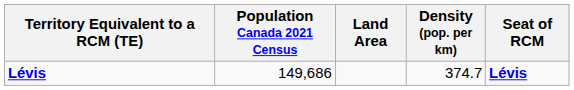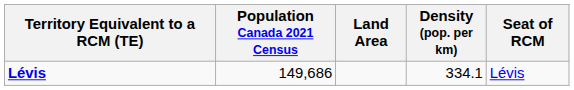row 2 | Density (pop. per km): 374.7 -> 334.1
row 2 | Seat of RCM: bold -> normal
